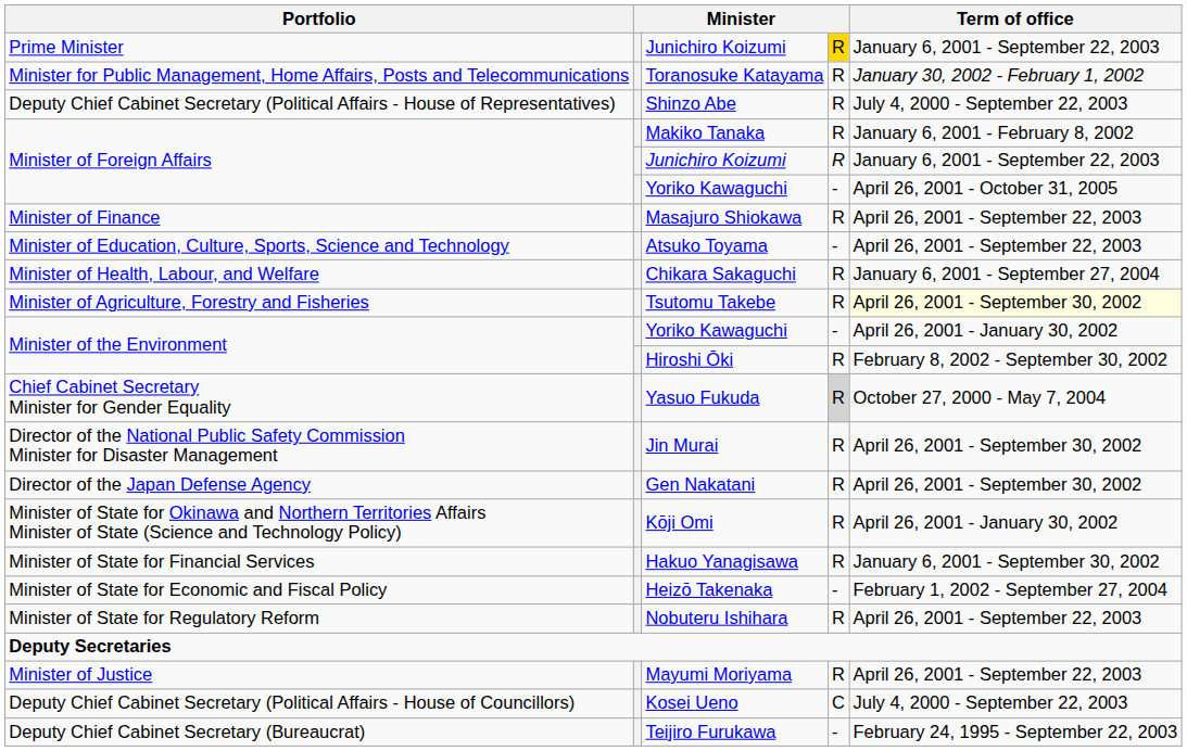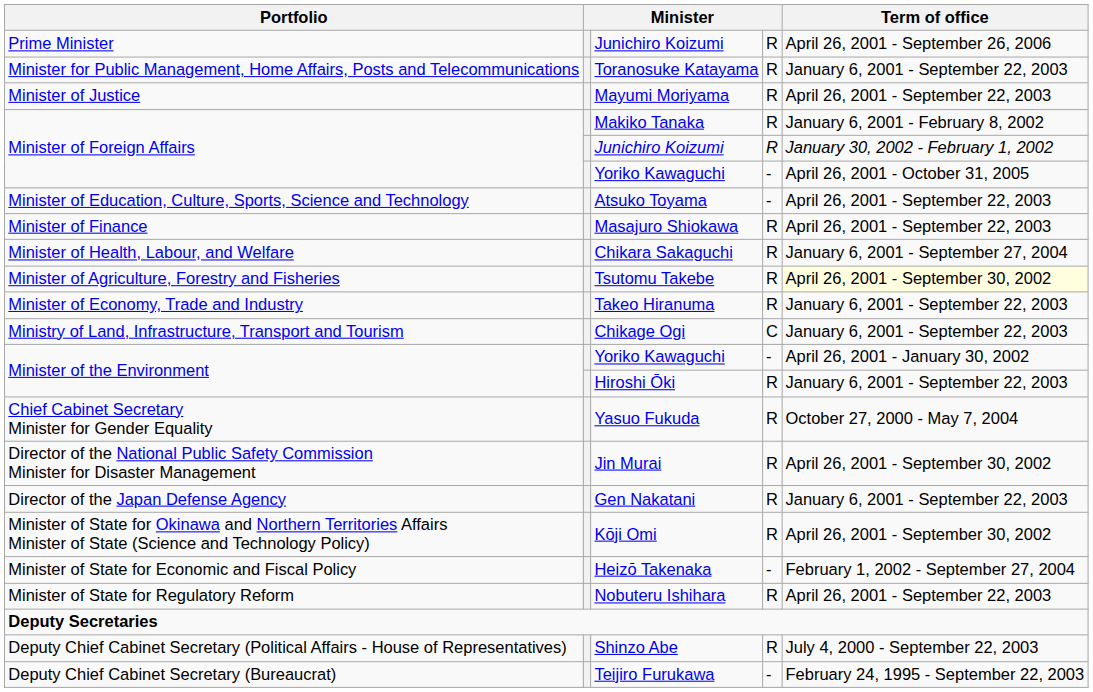Prime Minister / Junichiro Koizumi | column 4: gold background -> no background
Prime Minister / Junichiro Koizumi | Term of office: January 6, 2001 - September 22, 2003 -> April 26, 2001 - September 26, 2006
Toranosuke Katayama | Term of office: January 30, 2002 - February 1, 2002 -> January 6, 2001 - September 22, 2003
rows swapped: Mayumi Moriyama <-> Shinzo Abe
Minister of Foreign Affairs / Junichiro Koizumi | Term of office: January 6, 2001 - September 22, 2003 -> January 30, 2002 - February 1, 2002
rows swapped: Masajuro Shiokawa <-> Atsuko Toyama
+ row: Minister of Economy, Trade and Industry | Takeo Hiranuma | R | January 6, 2001 - September 22, 2003
+ row: Ministry of Land, Infrastructure, Transport and Tourism | Chikage Ogi | C | January 6, 2001 - September 22, 2003
Hiroshi Ōki | Term of office: February 8, 2002 - September 30, 2002 -> January 6, 2001 - September 22, 2003
Yasuo Fukuda | column 4: lightgrey background -> no background
Gen Nakatani | Term of office: April 26, 2001 - September 30, 2002 -> January 6, 2001 - September 22, 2003
Kōji Omi | Term of office: April 26, 2001 - January 30, 2002 -> April 26, 2001 - September 30, 2002
- row: Minister of State for Financial Services | Hakuo Yanagisawa | R | January 6, 2001 - September 30, 2002
- row: Deputy Chief Cabinet Secretary (Political Affairs - House of Councillors) | Kosei Ueno | C | July 4, 2000 - September 22, 2003
